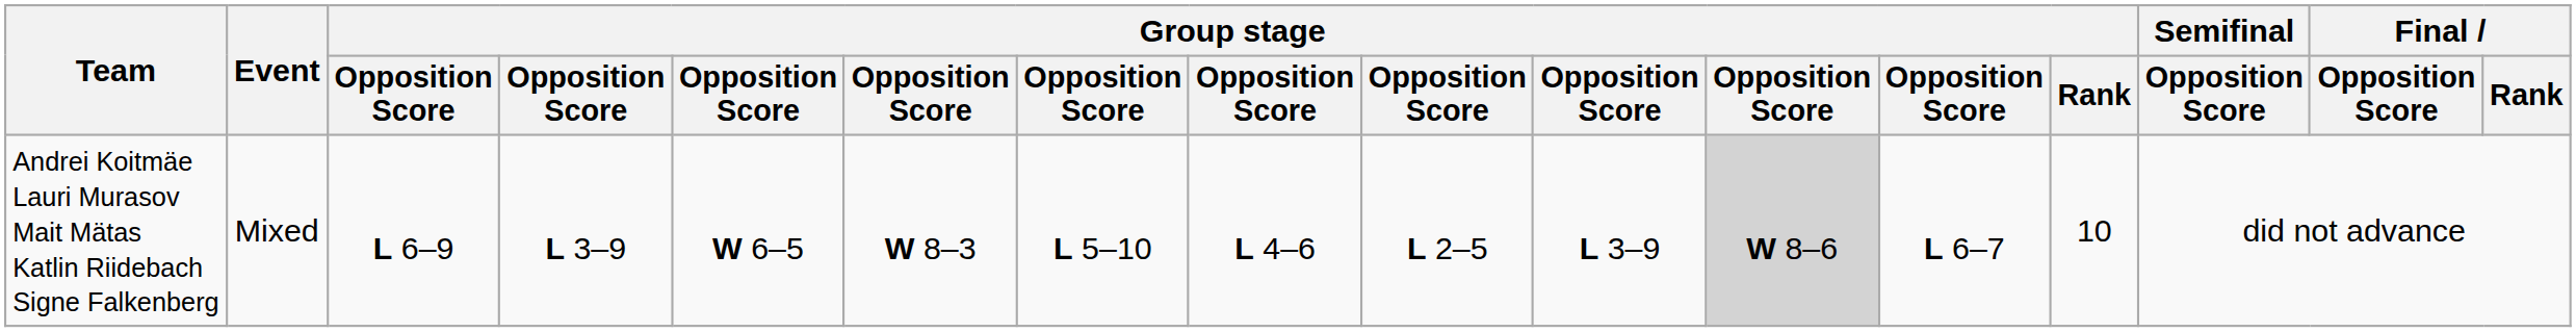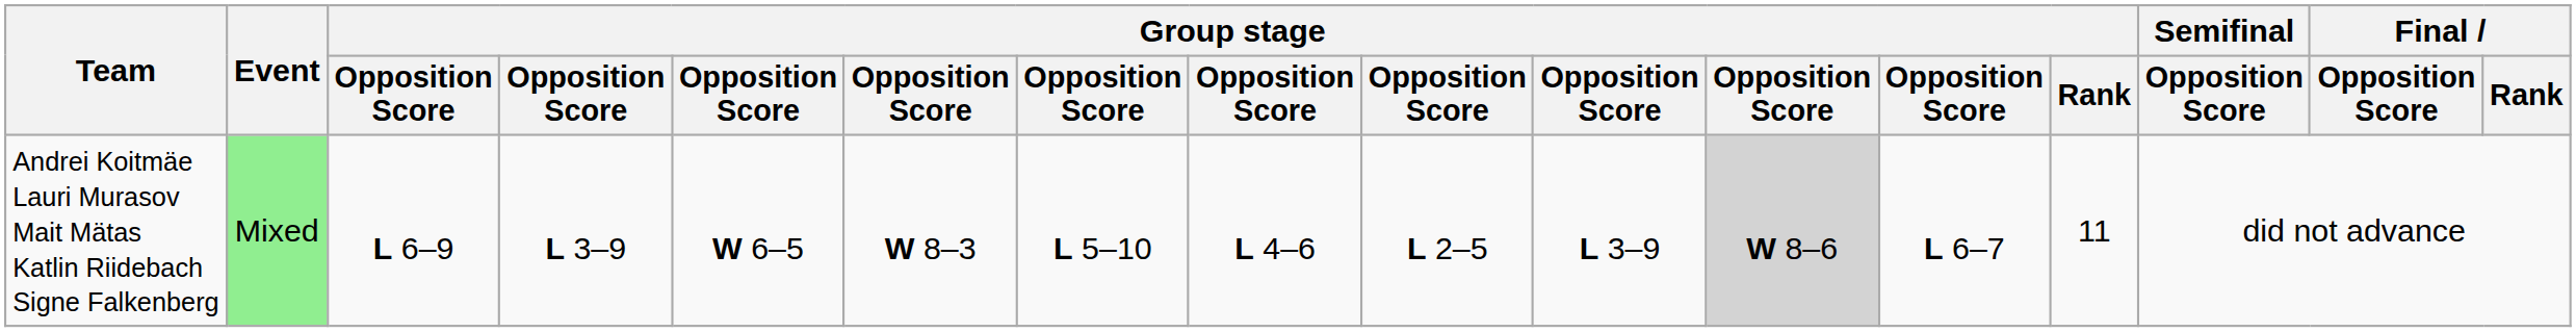row 3 | Event: no background -> lightgreen background
row 3 | Group stage / Rank: 10 -> 11
